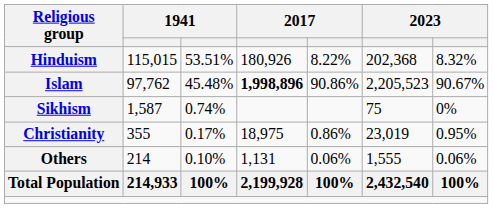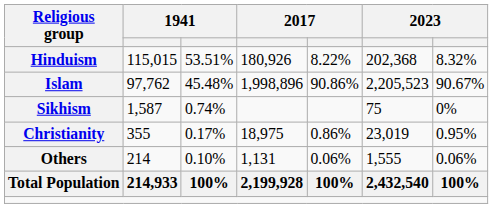Islam | column 4: bold -> normal
